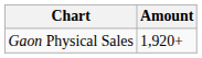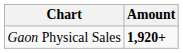Gaon Physical Sales | Amount: normal -> bold
